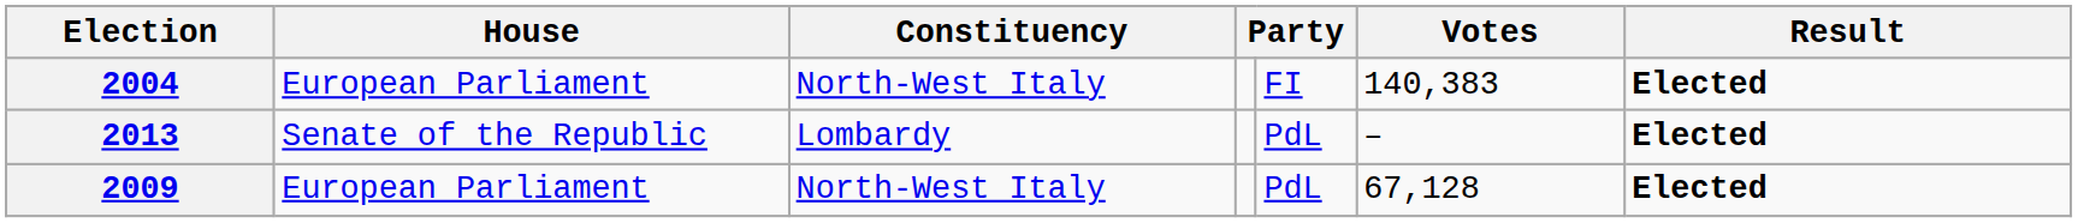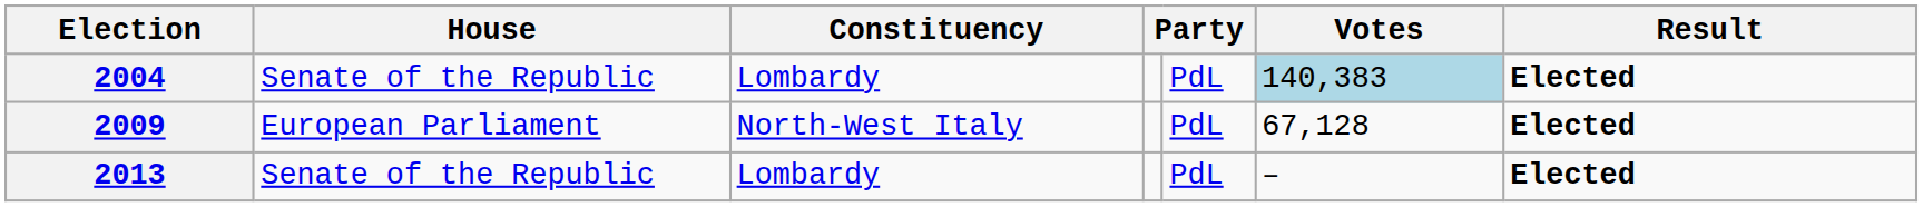2004 | House: European Parliament -> Senate of the Republic
2004 | Constituency: North-West Italy -> Lombardy
2004 | column 5: FI -> PdL
2004 | Votes: no background -> lightblue background
rows swapped: 2009 <-> 2013
